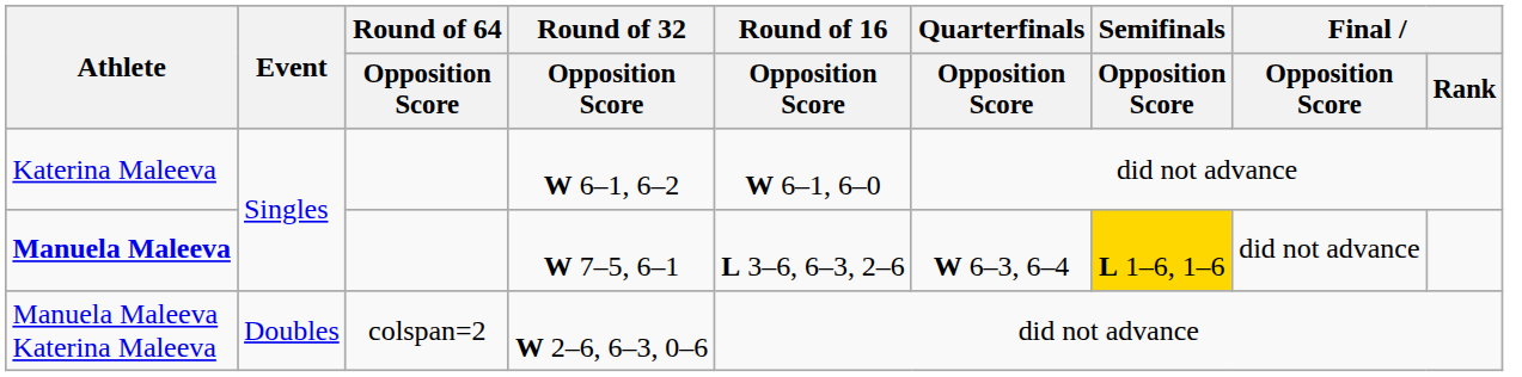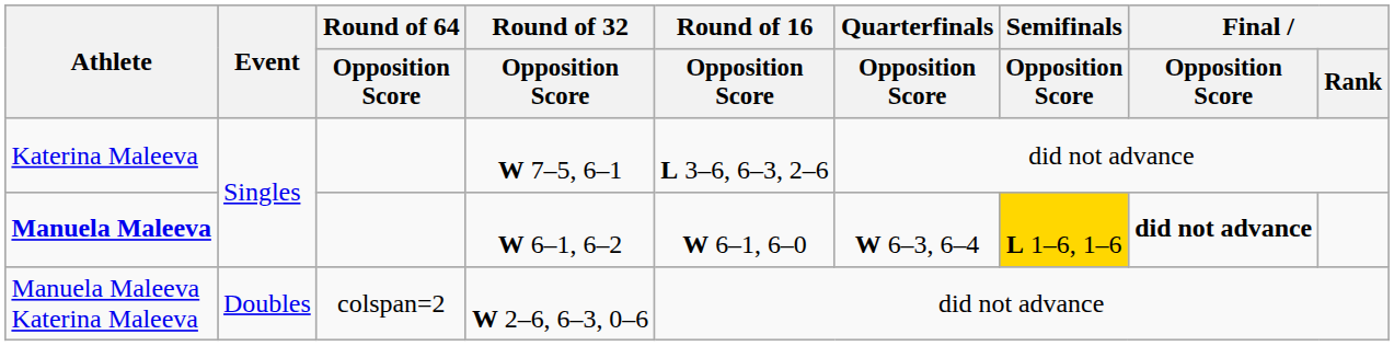Katerina Maleeva | Round of 32 / Opposition Score: W 6–1, 6–2 -> W 7–5, 6–1
Katerina Maleeva | Round of 16 / Opposition Score: W 6–1, 6–0 -> L 3–6, 6–3, 2–6
Manuela Maleeva | Round of 32 / Opposition Score: W 7–5, 6–1 -> W 6–1, 6–2
Manuela Maleeva | Round of 16 / Opposition Score: L 3–6, 6–3, 2–6 -> W 6–1, 6–0
Manuela Maleeva | Final / Opposition Score: normal -> bold
